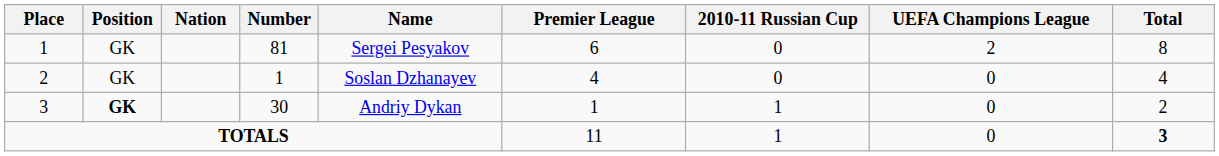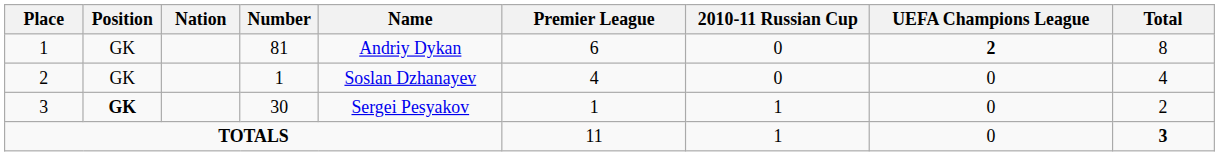row 2 | Name: Sergei Pesyakov -> Andriy Dykan
row 2 | UEFA Champions League: normal -> bold
row 4 | Name: Andriy Dykan -> Sergei Pesyakov
